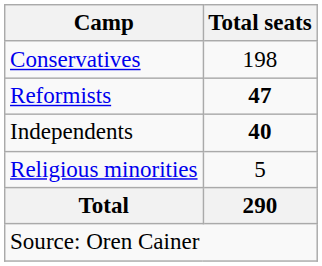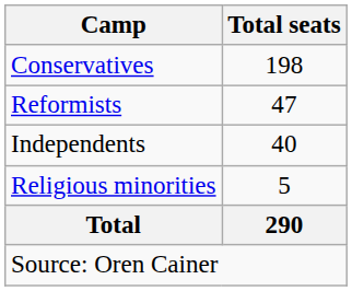Reformists | Total seats: bold -> normal
Independents | Total seats: bold -> normal
